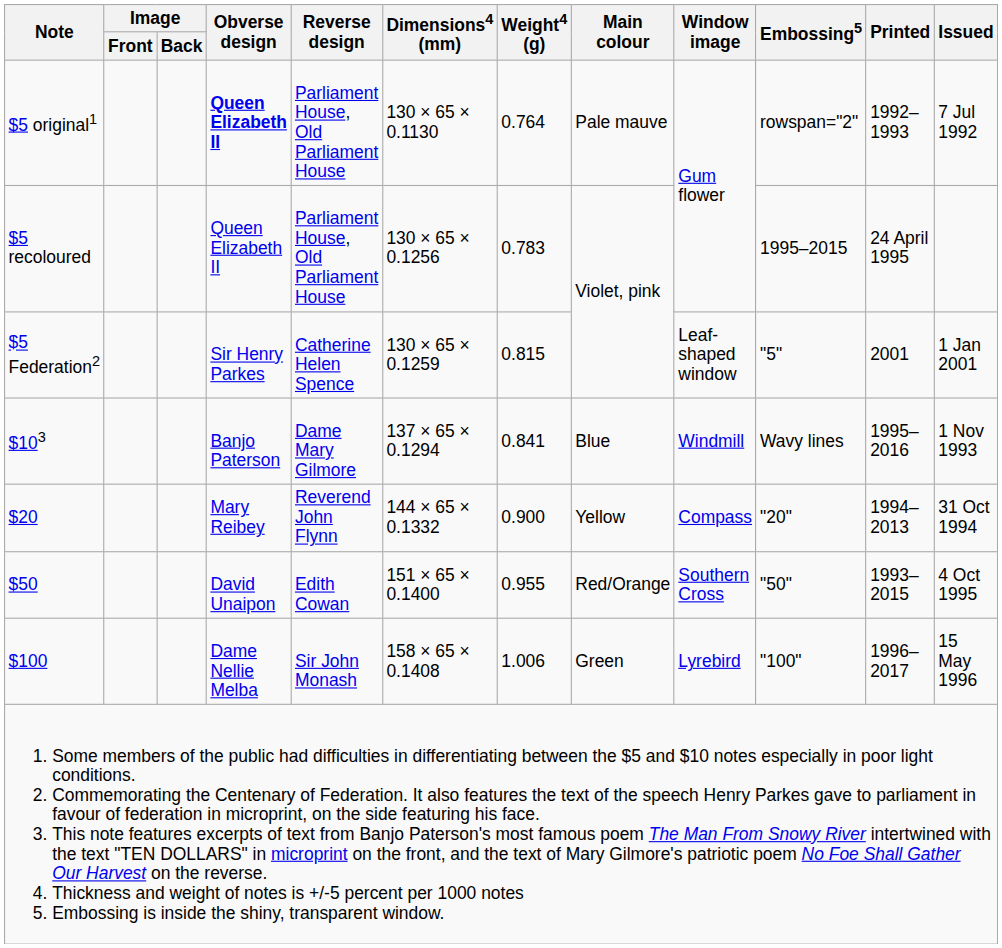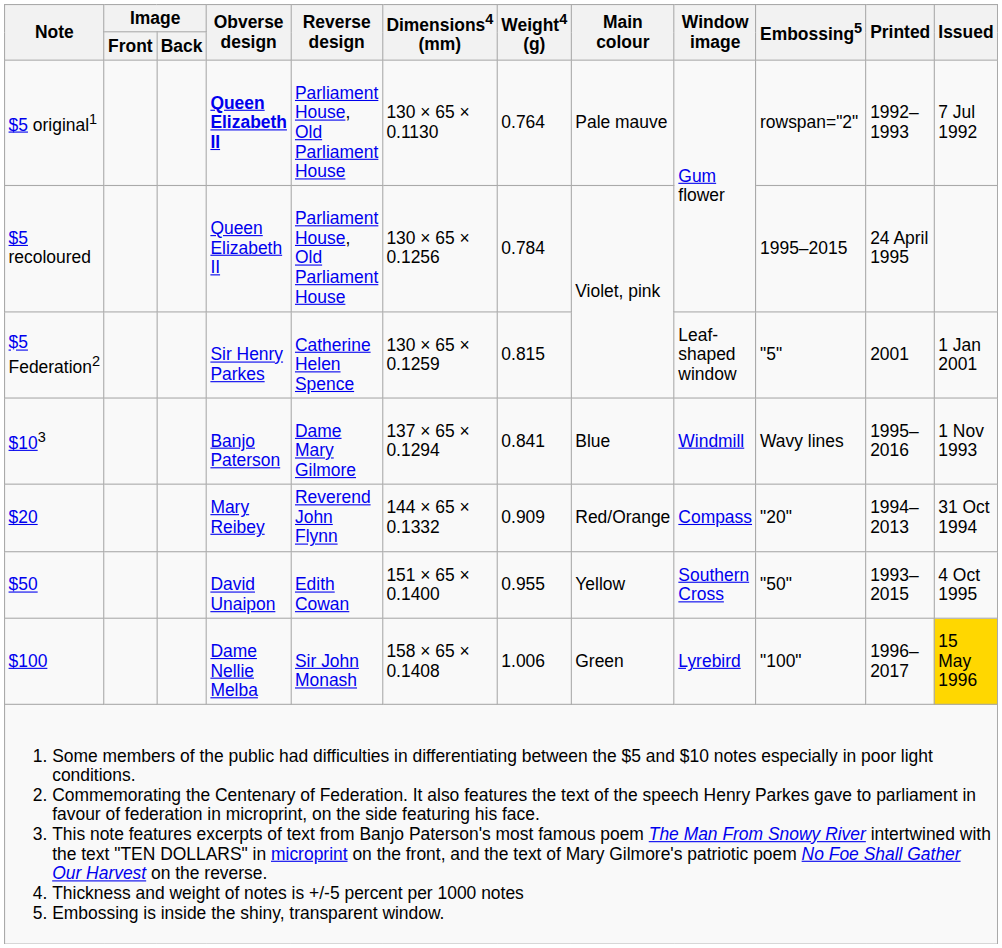$5 recoloured | Weight4 (g): 0.783 -> 0.784
$20 | Weight4 (g): 0.900 -> 0.909
$20 | Main colour: Yellow -> Red/Orange
$50 | Main colour: Red/Orange -> Yellow
$100 | Issued: no background -> gold background
